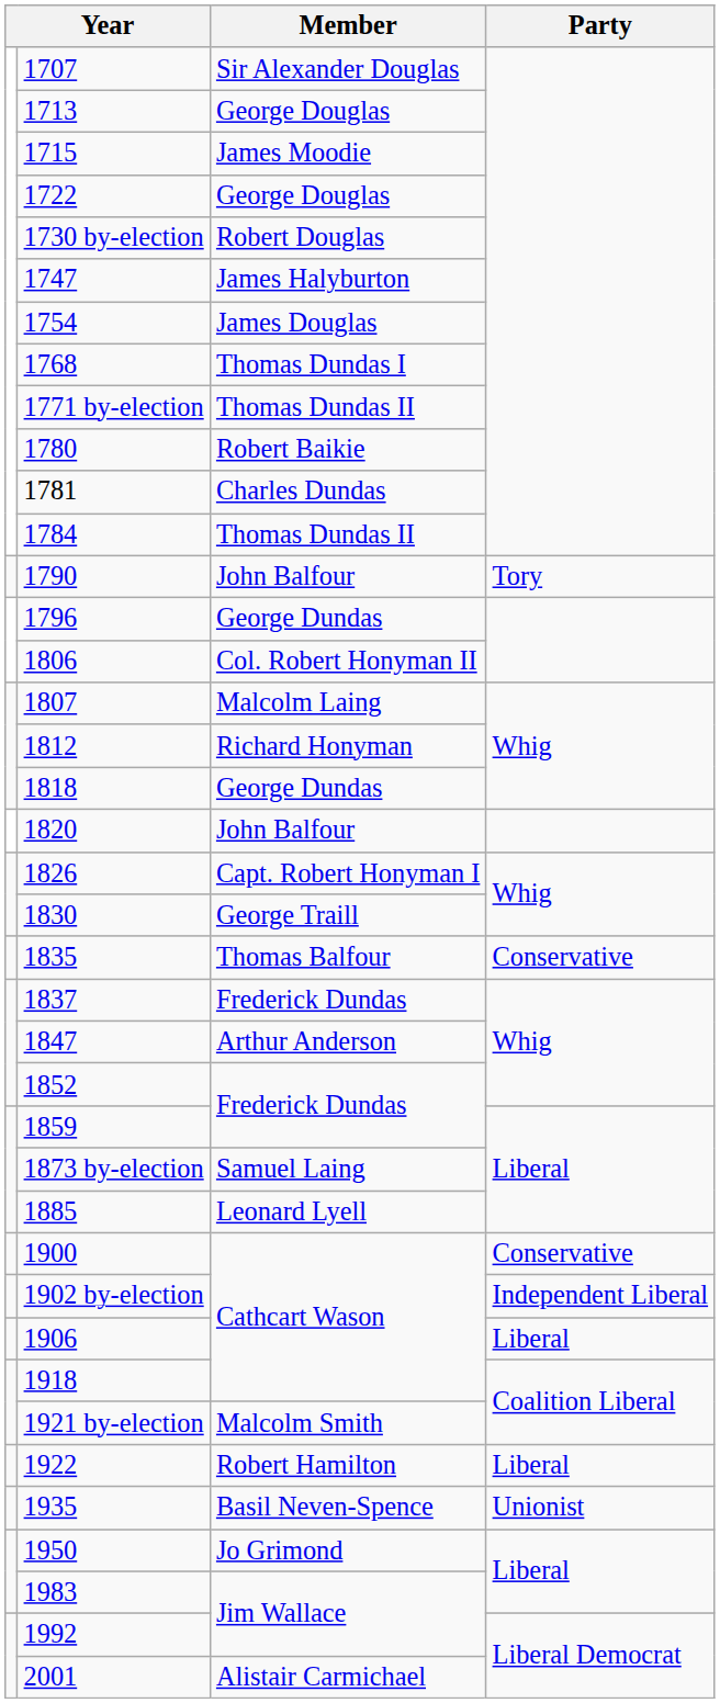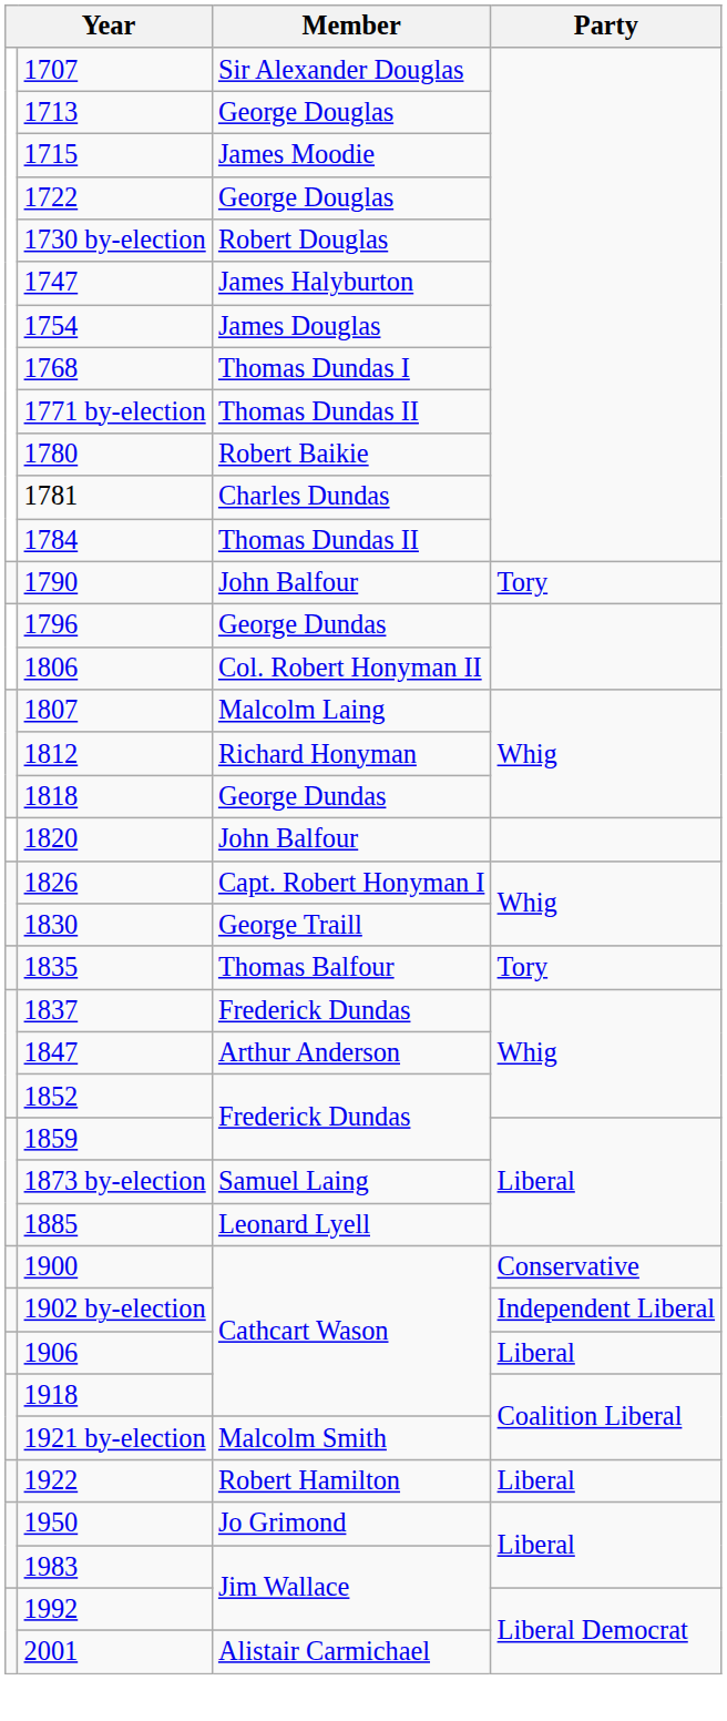1835 | Party: Conservative -> Tory
- row: 1935 | Basil Neven-Spence | Unionist
